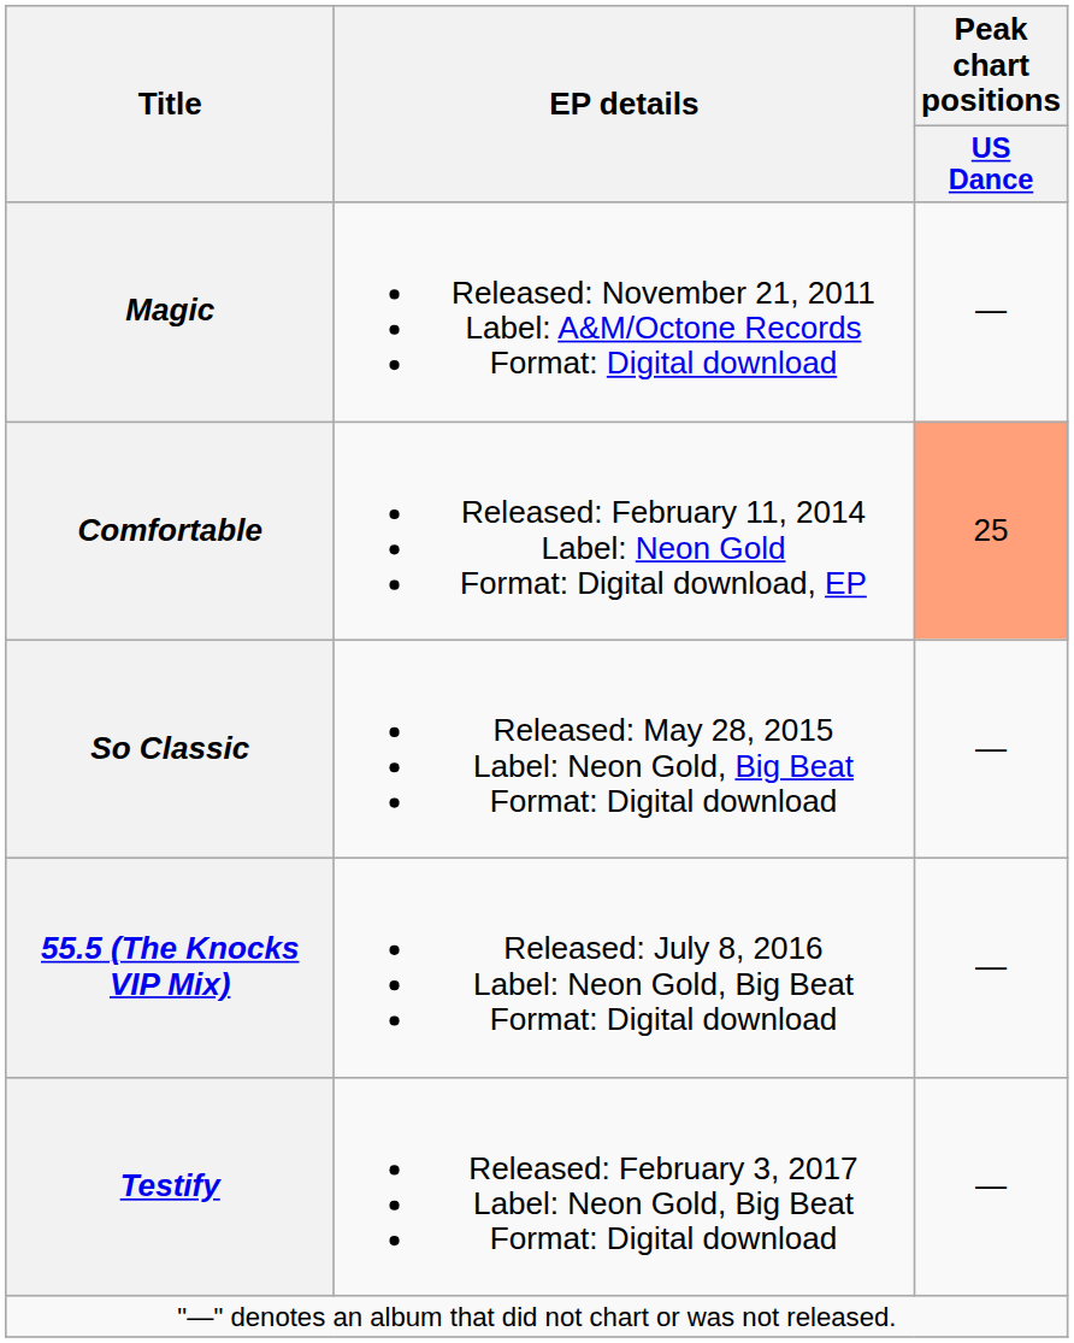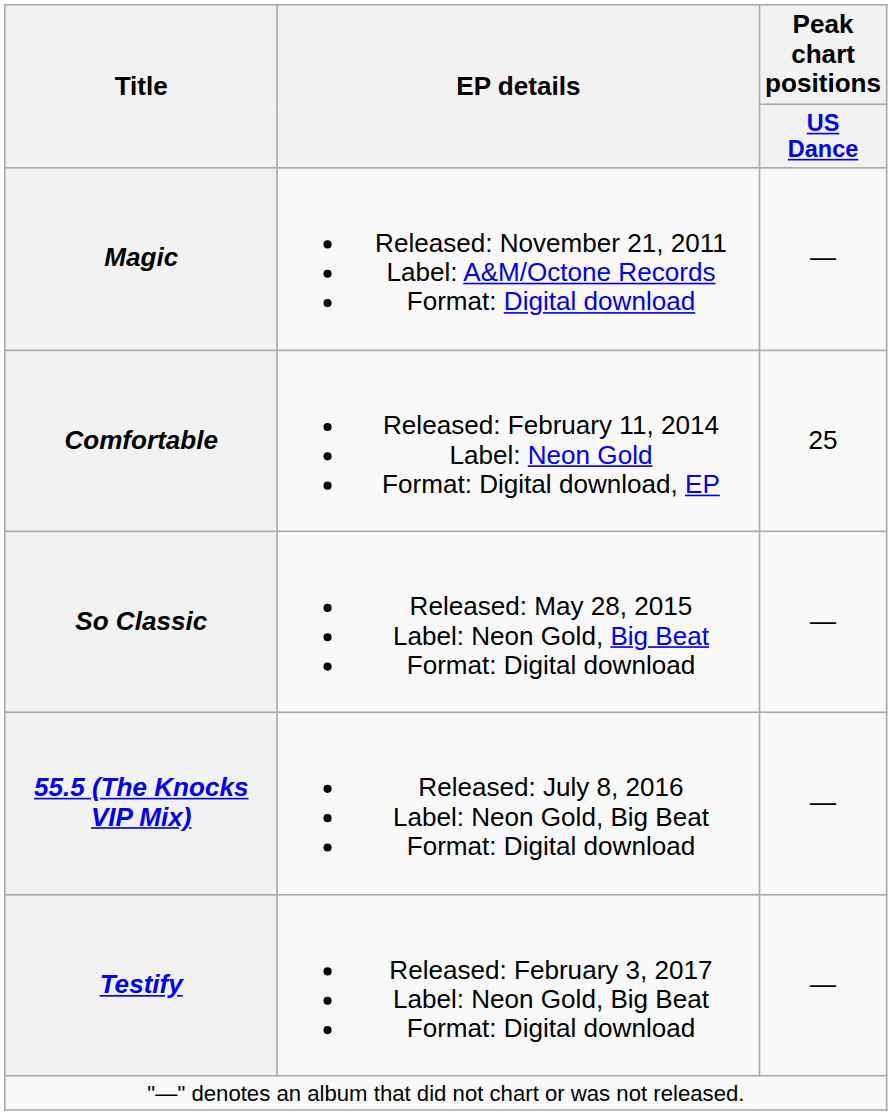Comfortable | Peak chart positions / US Dance: lightsalmon background -> no background
